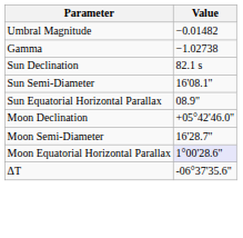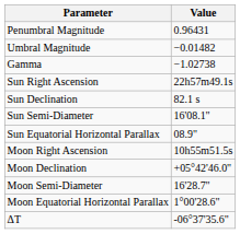+ row: Penumbral Magnitude | 0.96431
+ row: Sun Right Ascension | 22h57m49.1s
+ row: Moon Right Ascension | 10h55m51.5s
Moon Equatorial Horizontal Parallax | Value: lavender background -> no background
